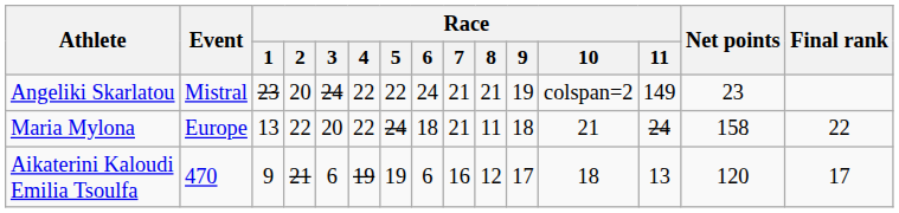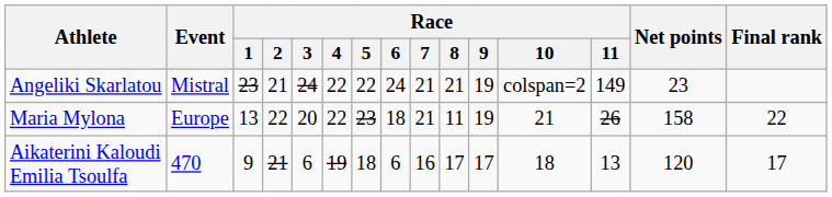Angeliki Skarlatou | Race / 2: 20 -> 21
Maria Mylona | Race / 5: 24 -> 23
Maria Mylona | Race / 9: 18 -> 19
Maria Mylona | Race / 11: 24 -> 26
Aikaterini Kaloudi Emilia Tsoulfa | Race / 5: 19 -> 18
Aikaterini Kaloudi Emilia Tsoulfa | Race / 8: 12 -> 17
